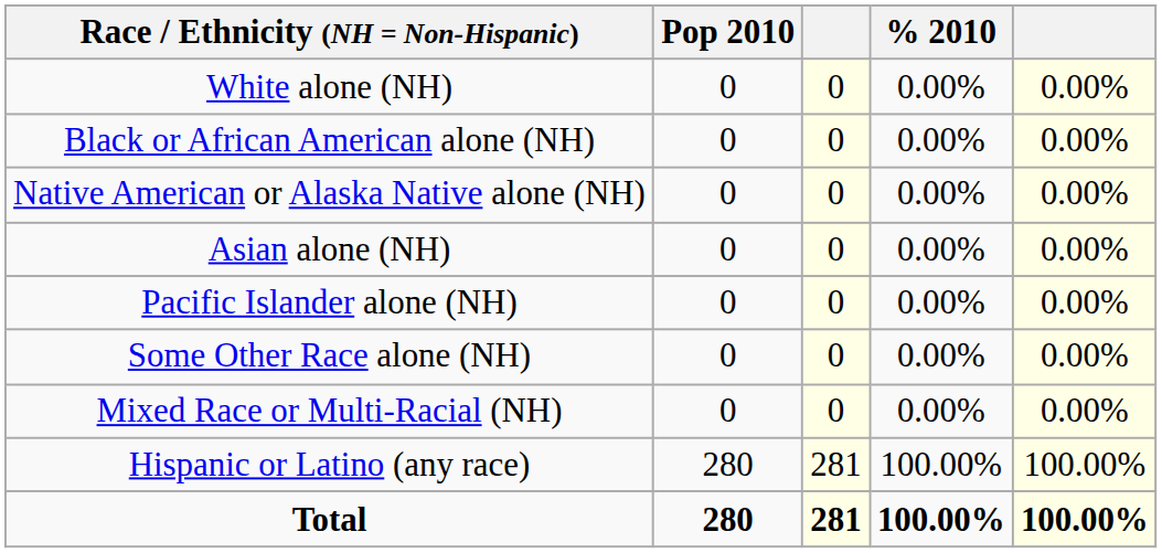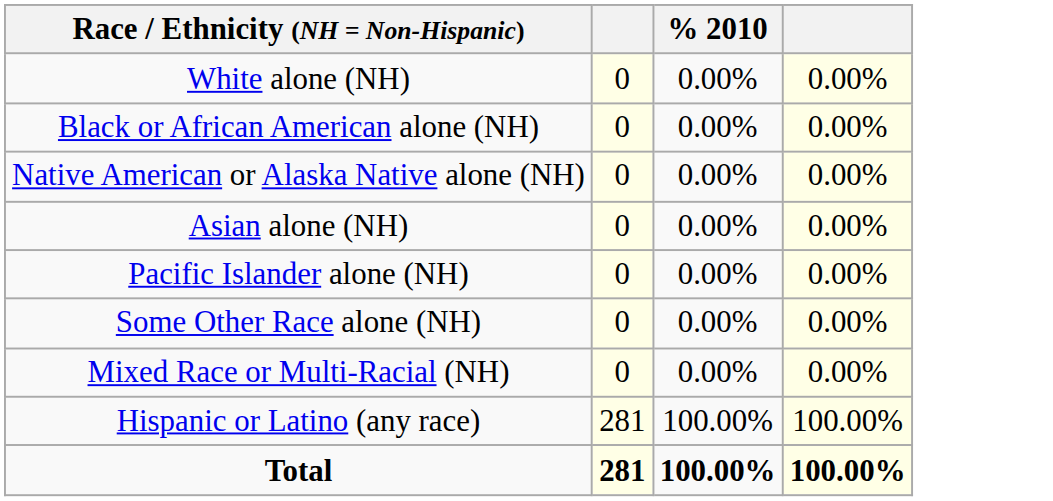- column: Pop 2010 | 0 | 0 | 0 | 0 | 0 | 0 | 0 | 280 | 280
